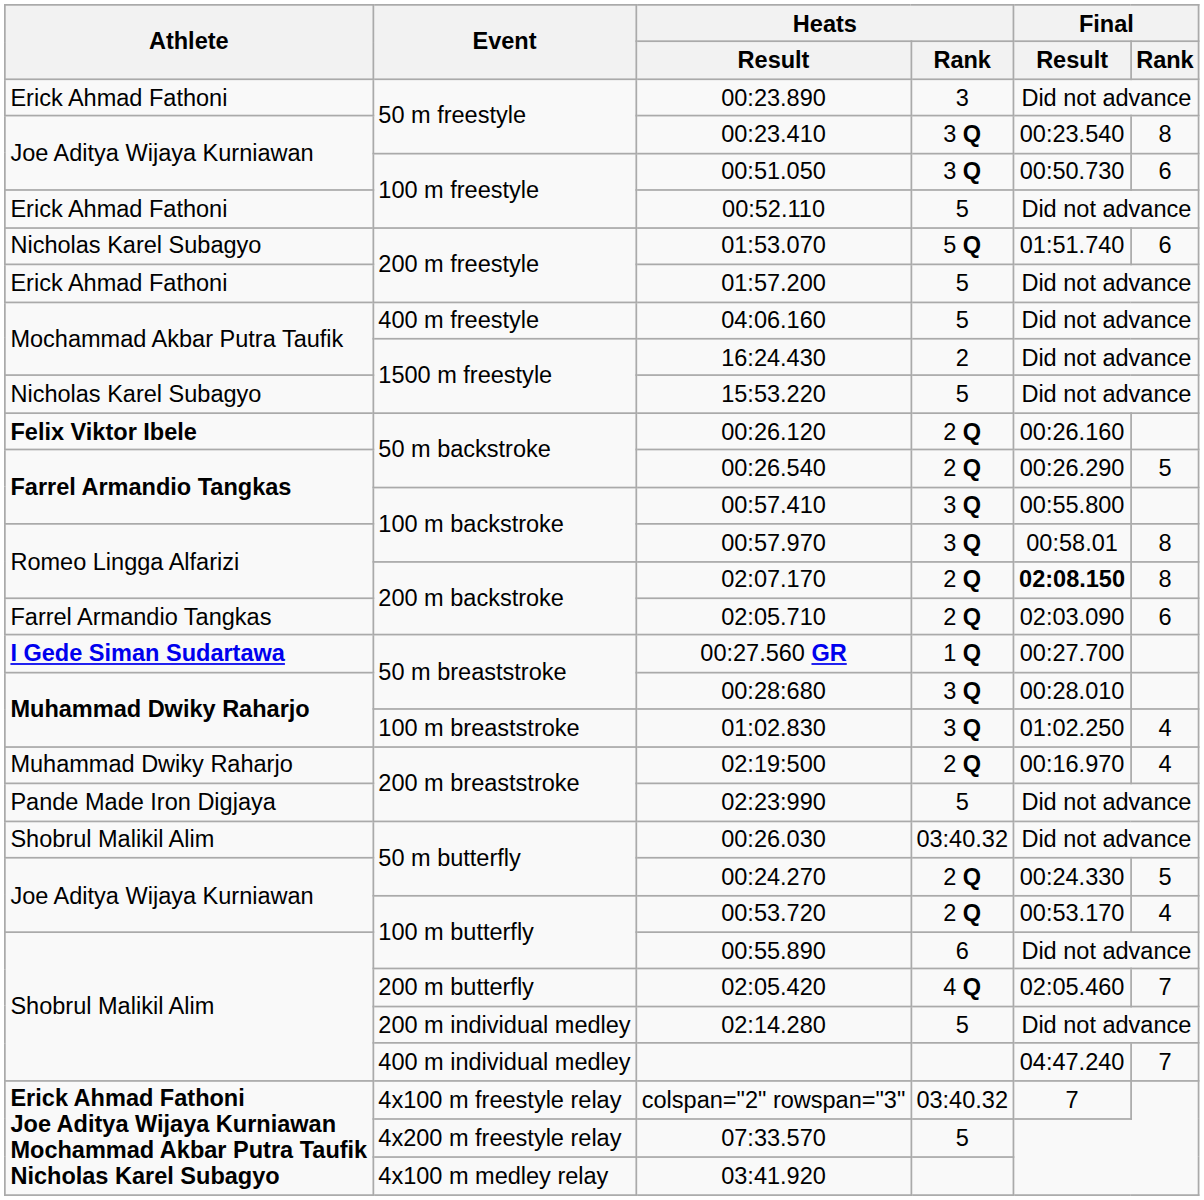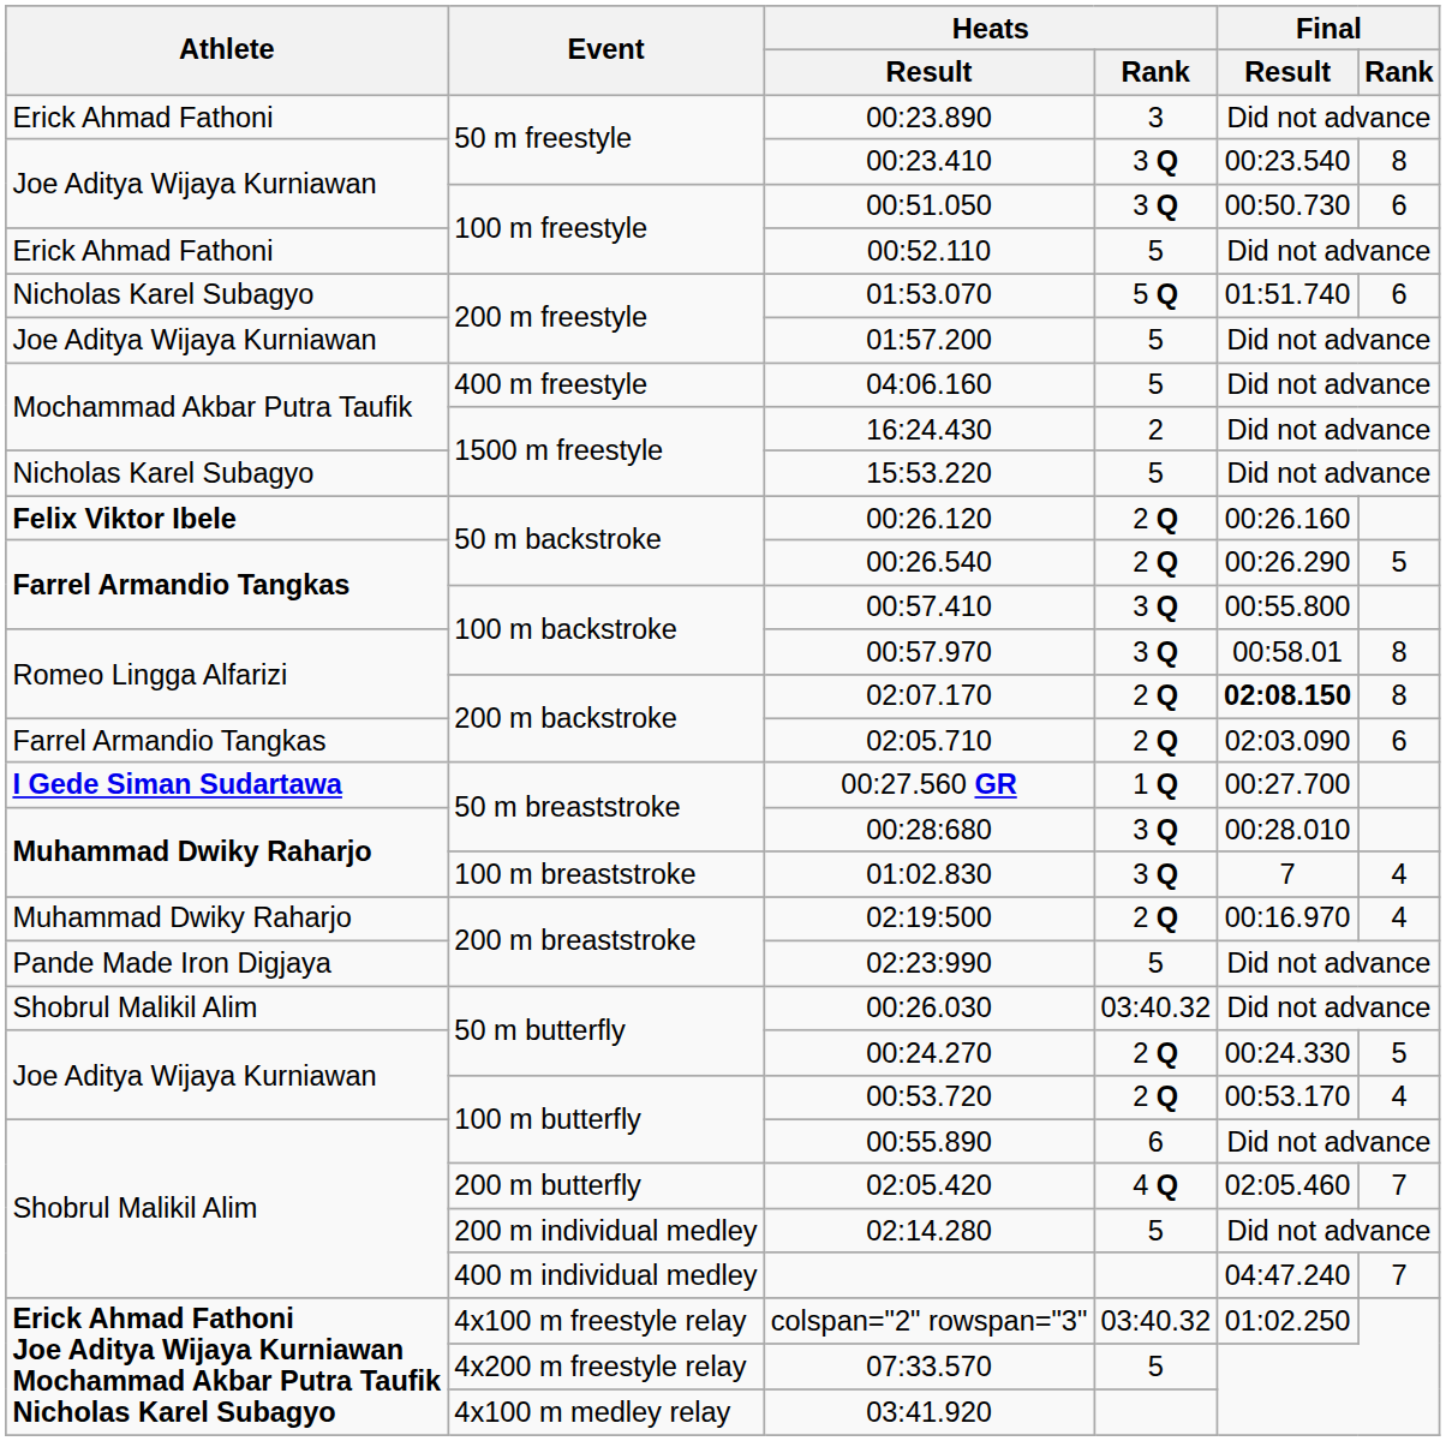01:57.200 | Athlete: Erick Ahmad Fathoni -> Joe Aditya Wijaya Kurniawan
01:02.830 | Final / Result: 01:02.250 -> 7
colspan="2" rowspan="3" | Final / Result: 7 -> 01:02.250
